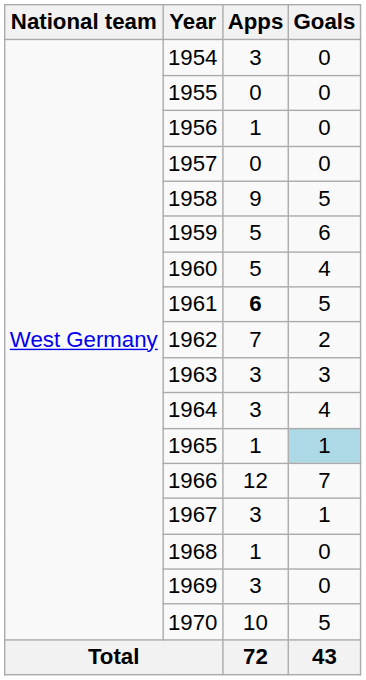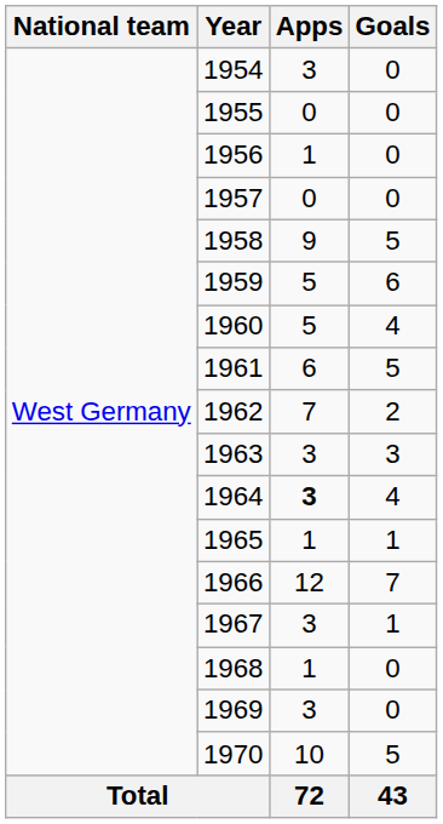1961 | Apps: bold -> normal
1964 | Apps: normal -> bold
1965 | Goals: lightblue background -> no background
